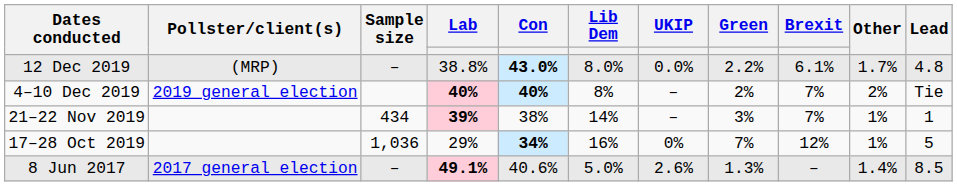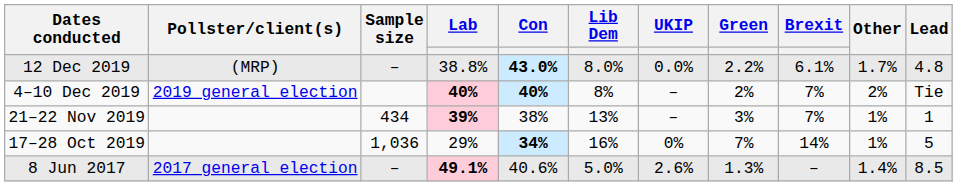21–22 Nov 2019 | Lib Dem: 14% -> 13%
17–28 Oct 2019 | Brexit: 12% -> 14%
